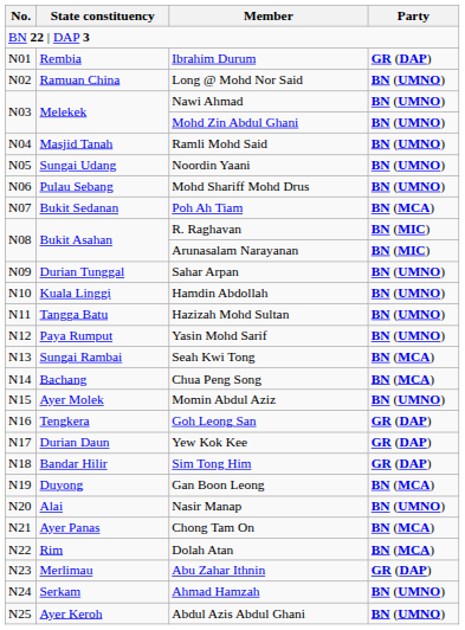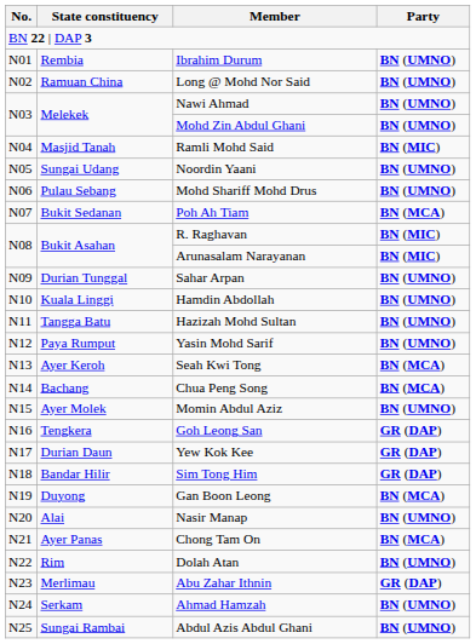Ibrahim Durum | Party: GR (DAP) -> BN (UMNO)
Ramli Mohd Said | Party: BN (UMNO) -> BN (MIC)
Seah Kwi Tong | State constituency: Sungai Rambai -> Ayer Keroh
Dolah Atan | Party: BN (MCA) -> BN (UMNO)
Abdul Azis Abdul Ghani | State constituency: Ayer Keroh -> Sungai Rambai
